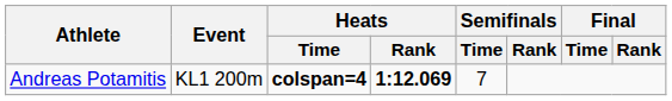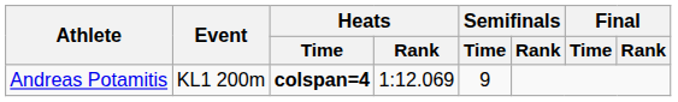Andreas Potamitis | Heats / Rank: bold -> normal
Andreas Potamitis | Semifinals / Time: 7 -> 9
